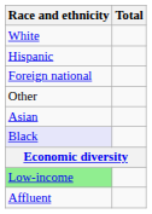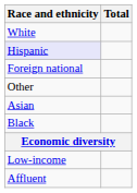Hispanic | Race and ethnicity: no background -> lavender background
Black | Race and ethnicity: lavender background -> no background
Low-income | Race and ethnicity: lightgreen background -> no background
